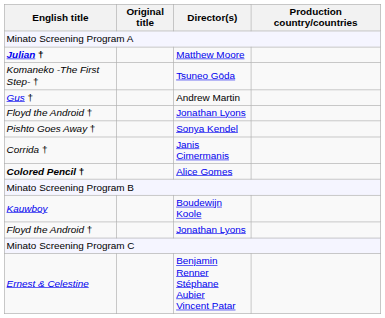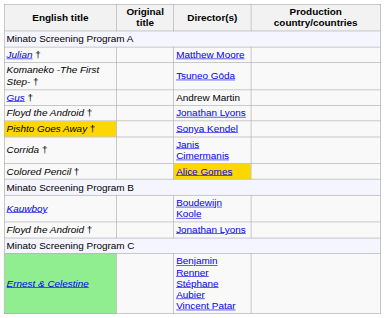Julian † | English title: bold -> normal
Pishto Goes Away † | English title: no background -> gold background
Colored Pencil † | English title: bold -> normal
Colored Pencil † | Director(s): no background -> gold background
Ernest & Celestine | English title: no background -> lightgreen background
